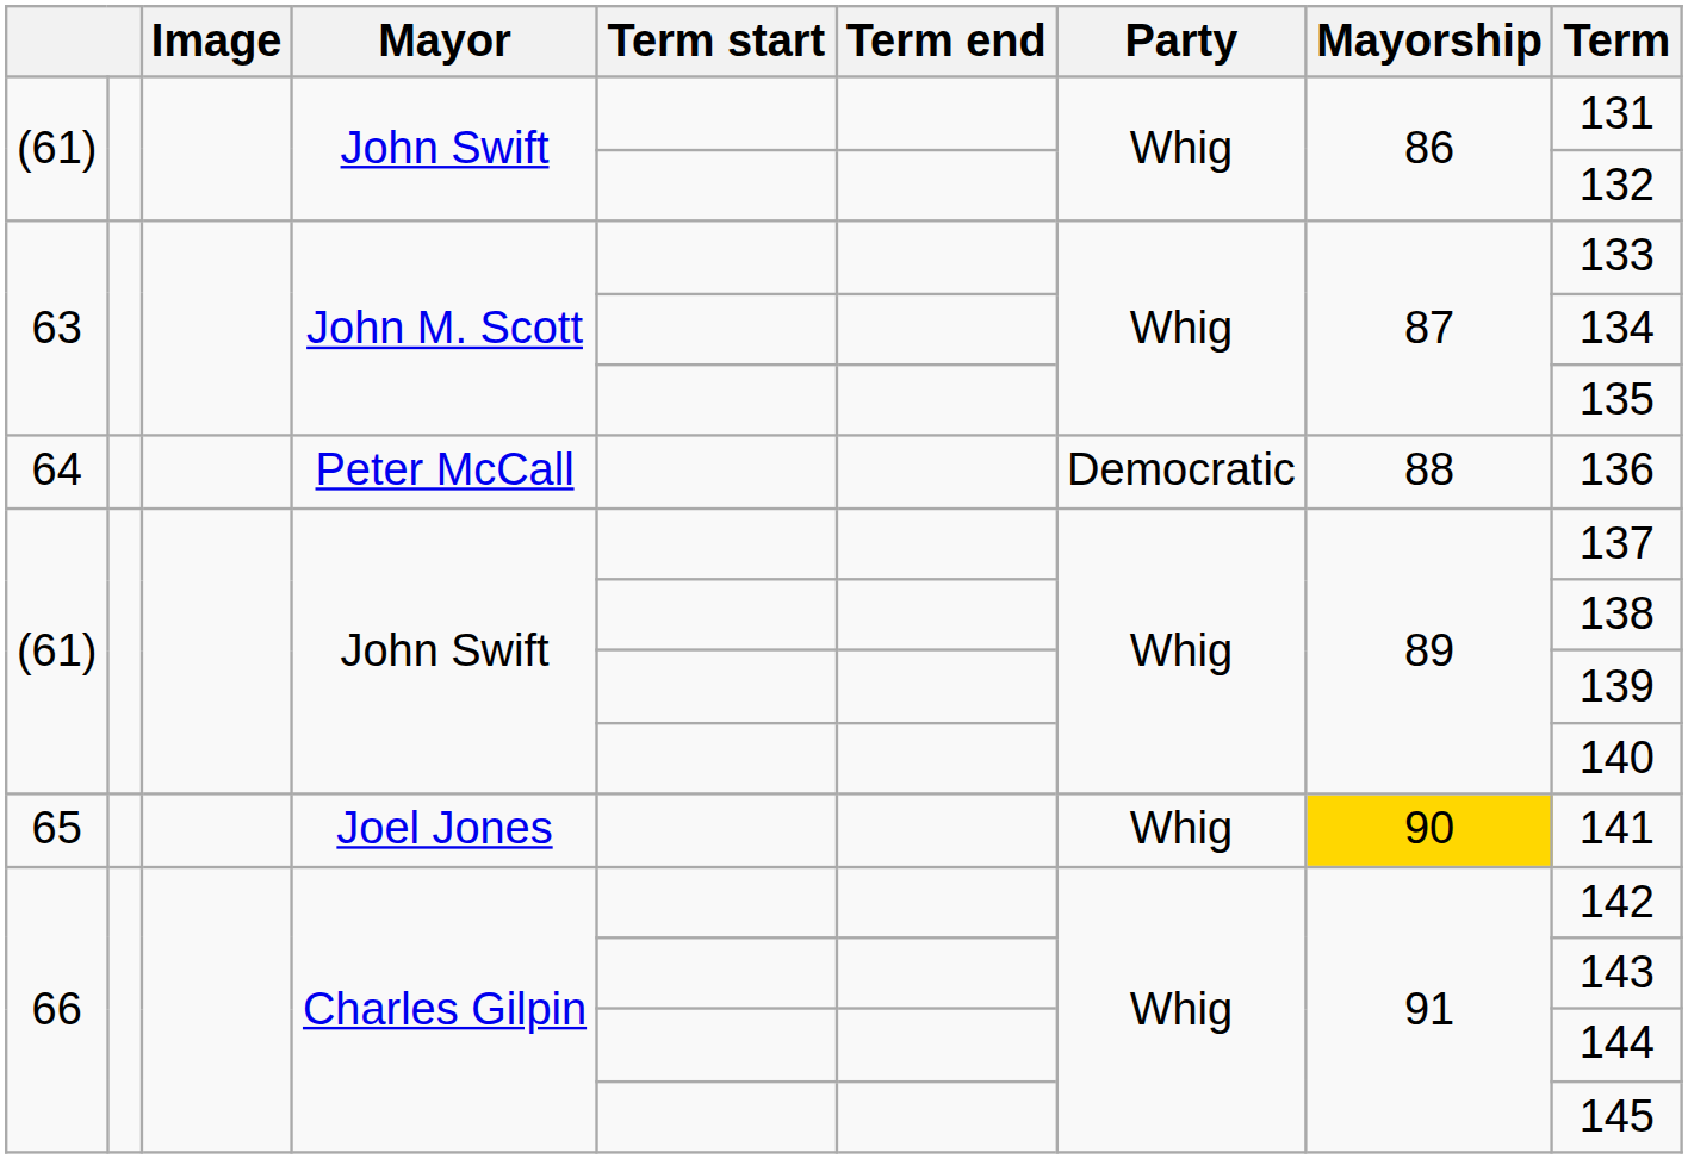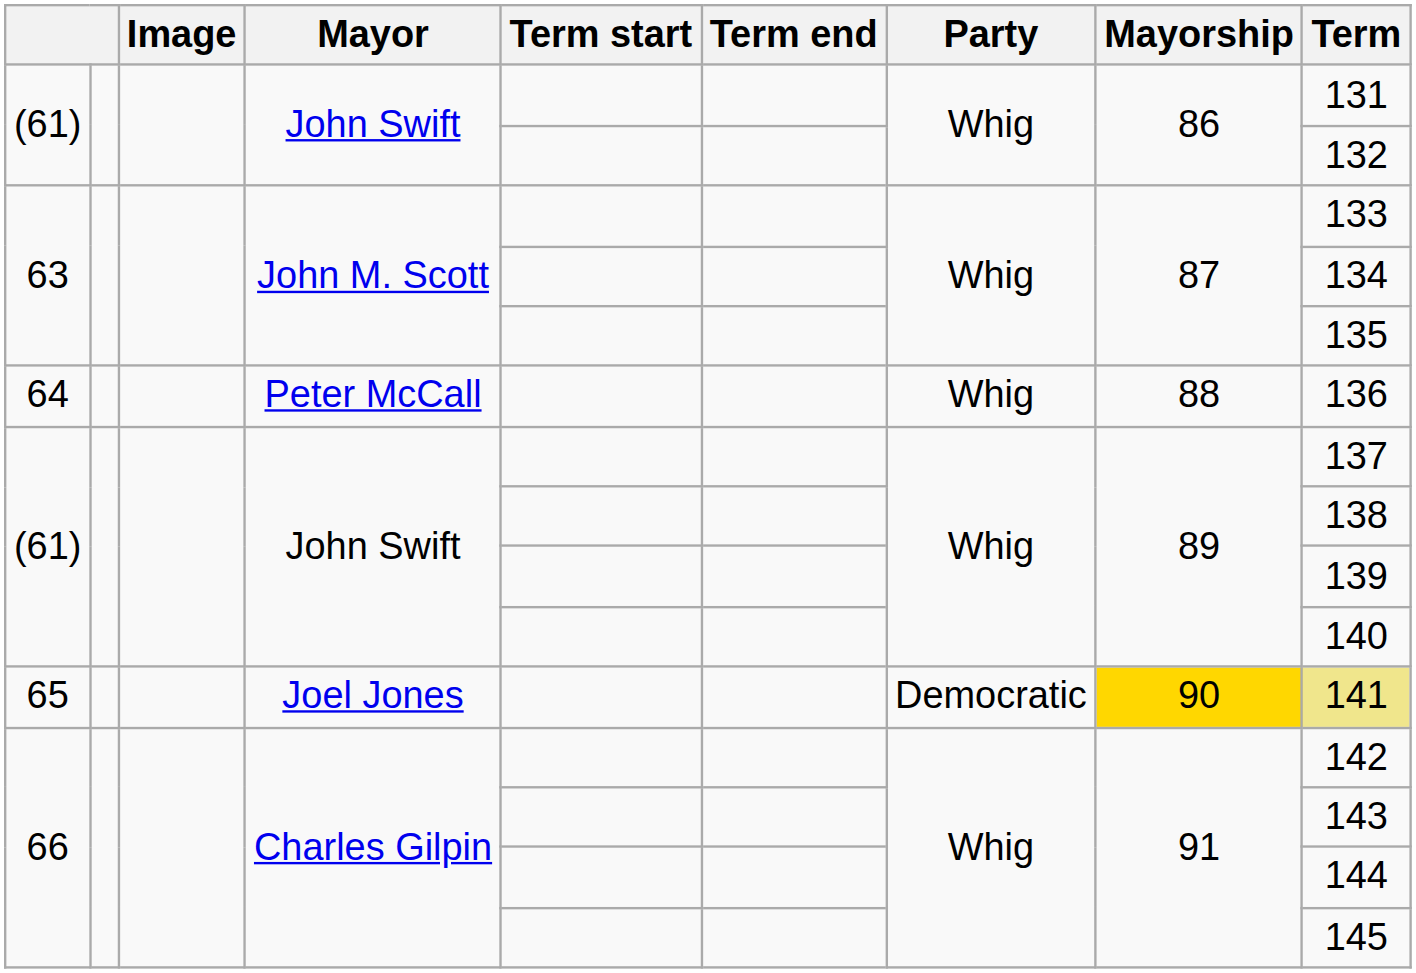64 | Party: Democratic -> Whig
65 | Party: Whig -> Democratic
65 | Term: no background -> khaki background
